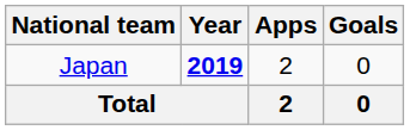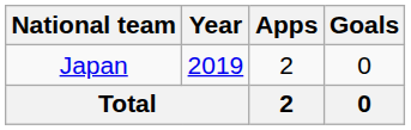Japan | Year: bold -> normal
